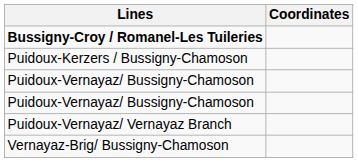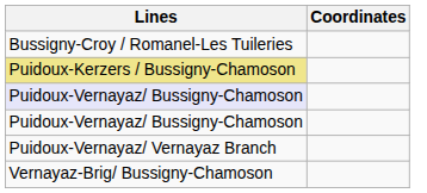row 2 | Lines: bold -> normal
row 3 | Lines: no background -> khaki background
row 4 | Lines: no background -> lavender background
